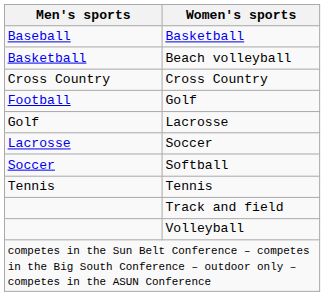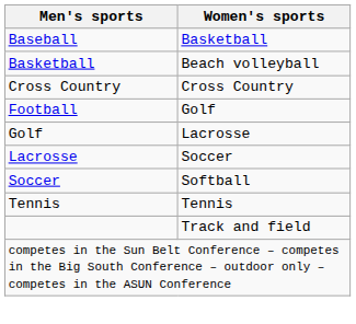- row: Volleyball
